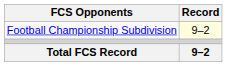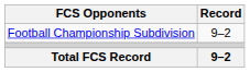Football Championship Subdivision | Record: lightyellow background -> no background
